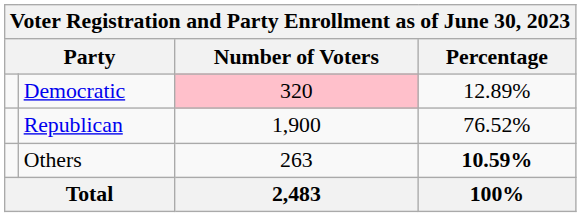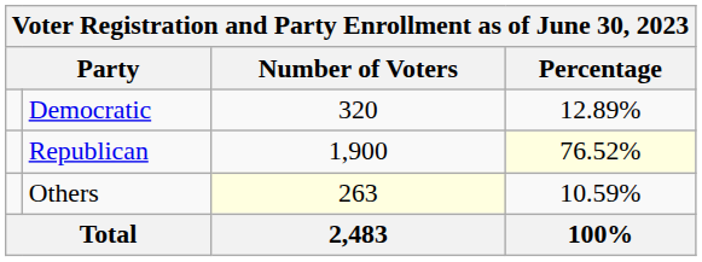Democratic | Number of Voters: pink background -> no background
Republican | Percentage: no background -> lightyellow background
Others | Number of Voters: no background -> lightyellow background
Others | Percentage: bold -> normal
